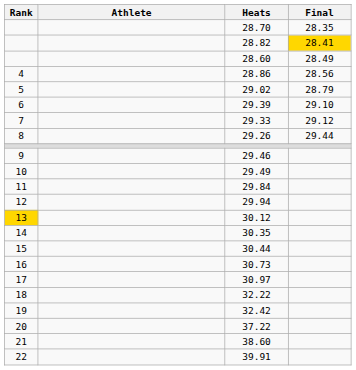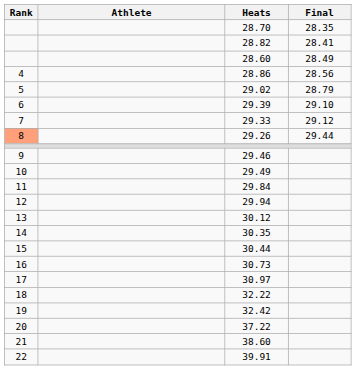28.82 | Final: gold background -> no background
29.26 | Rank: no background -> lightsalmon background
30.12 | Rank: gold background -> no background
